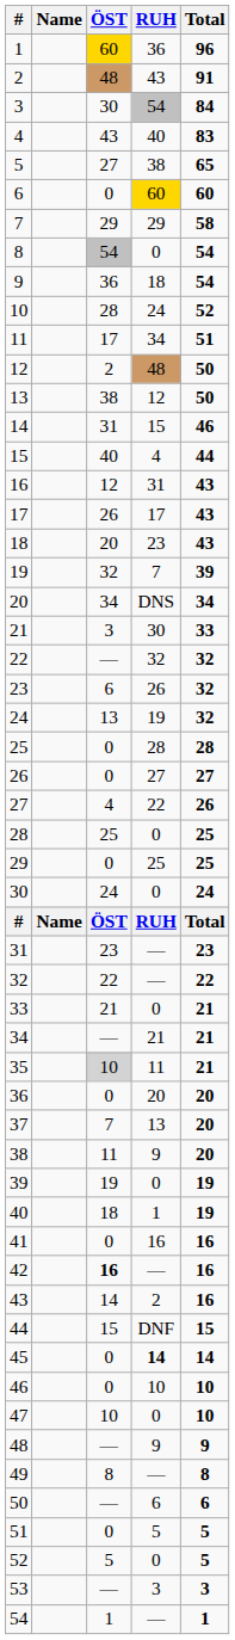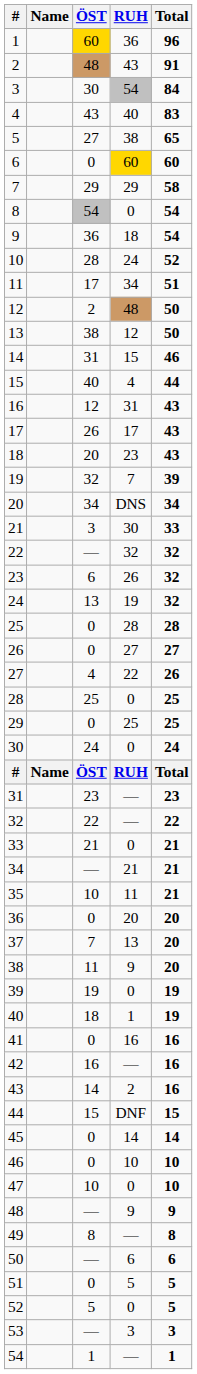35 | ÖST: lightgrey background -> no background
42 | ÖST: bold -> normal
45 | RUH: bold -> normal
